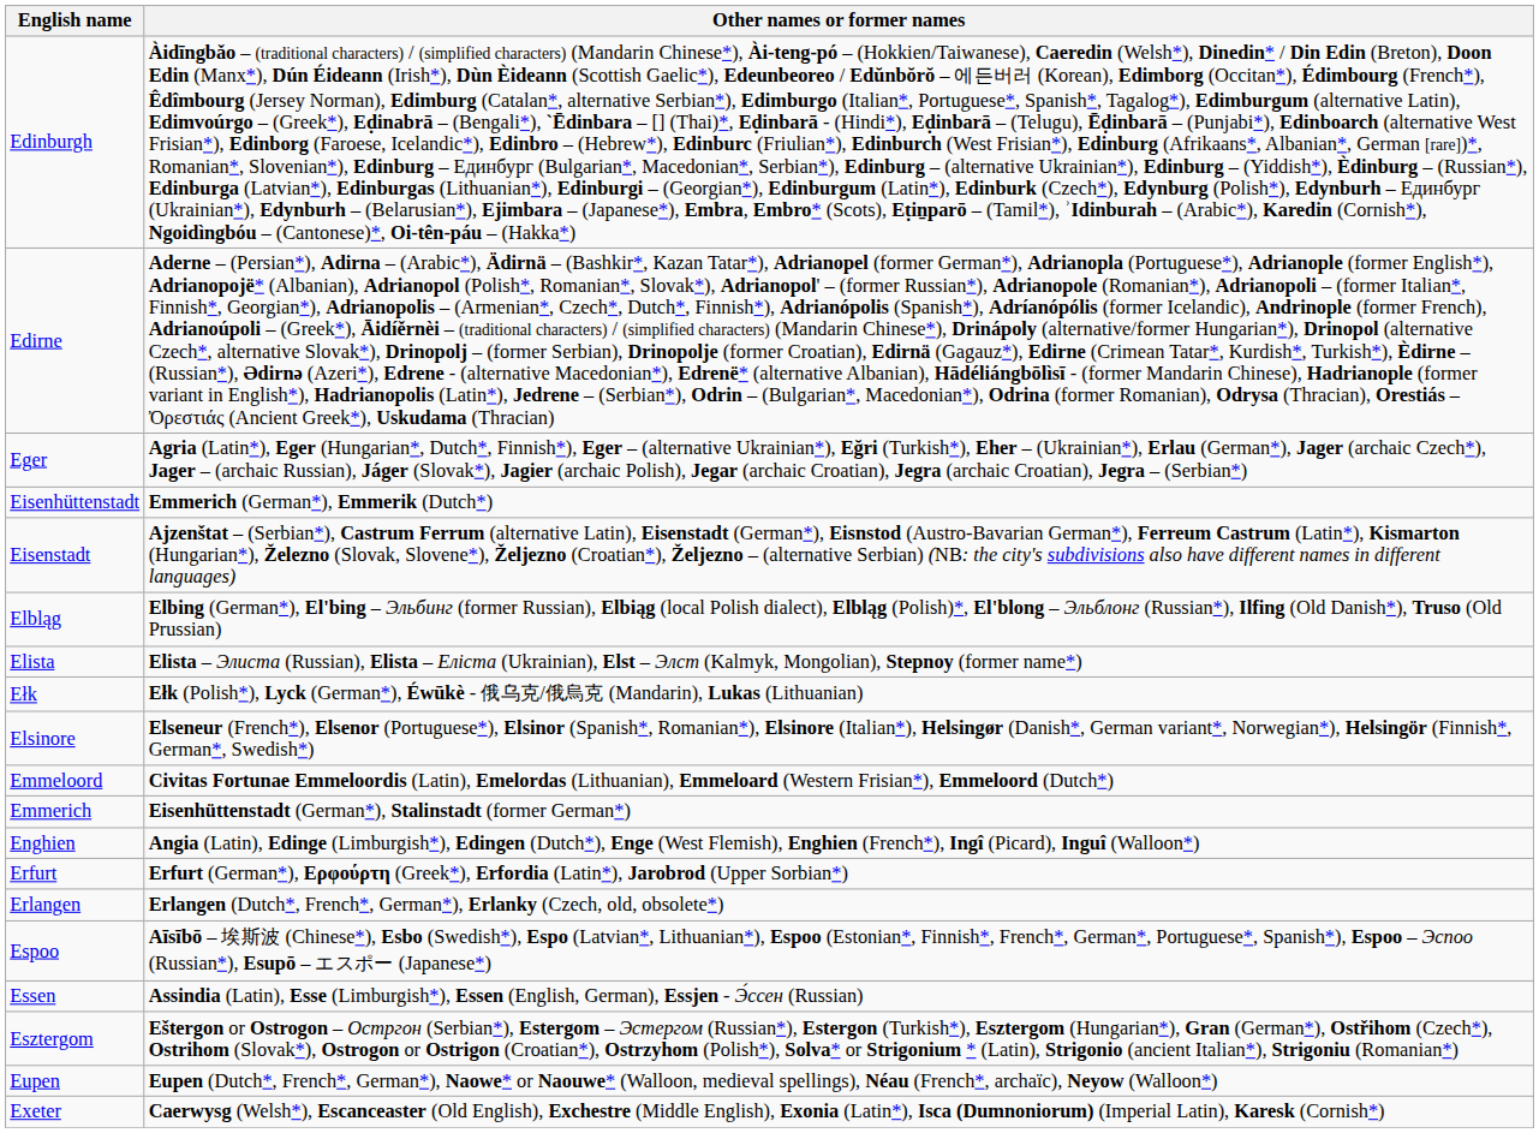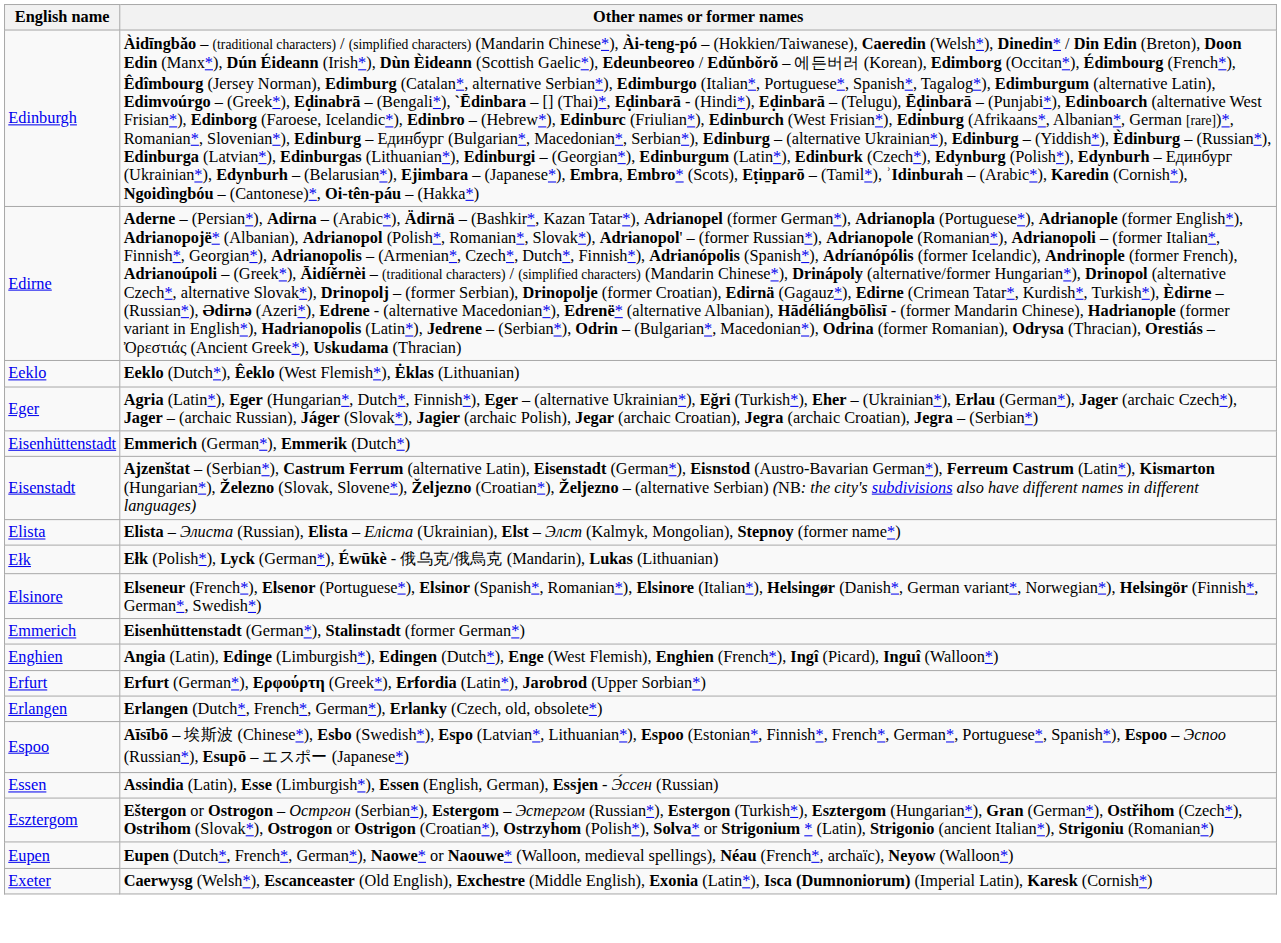+ row: Eeklo | Eeklo (Dutch*), Êeklo (West Flemish*), Ėklas (Lithuanian)
- row: Elbląg | Elbing (German*), El'bing – Эльбинг (former Russian), Elbiąg (local Polish dialect), Elbląg (Polish)*, El'blong – Эльблонг (Russian*), Ilfing (Old Danish*), Truso (Old Prussian)
- row: Emmeloord | Civitas Fortunae Emmeloordis (Latin), Emelordas (Lithuanian), Emmeloard (Western Frisian*), Emmeloord (Dutch*)
